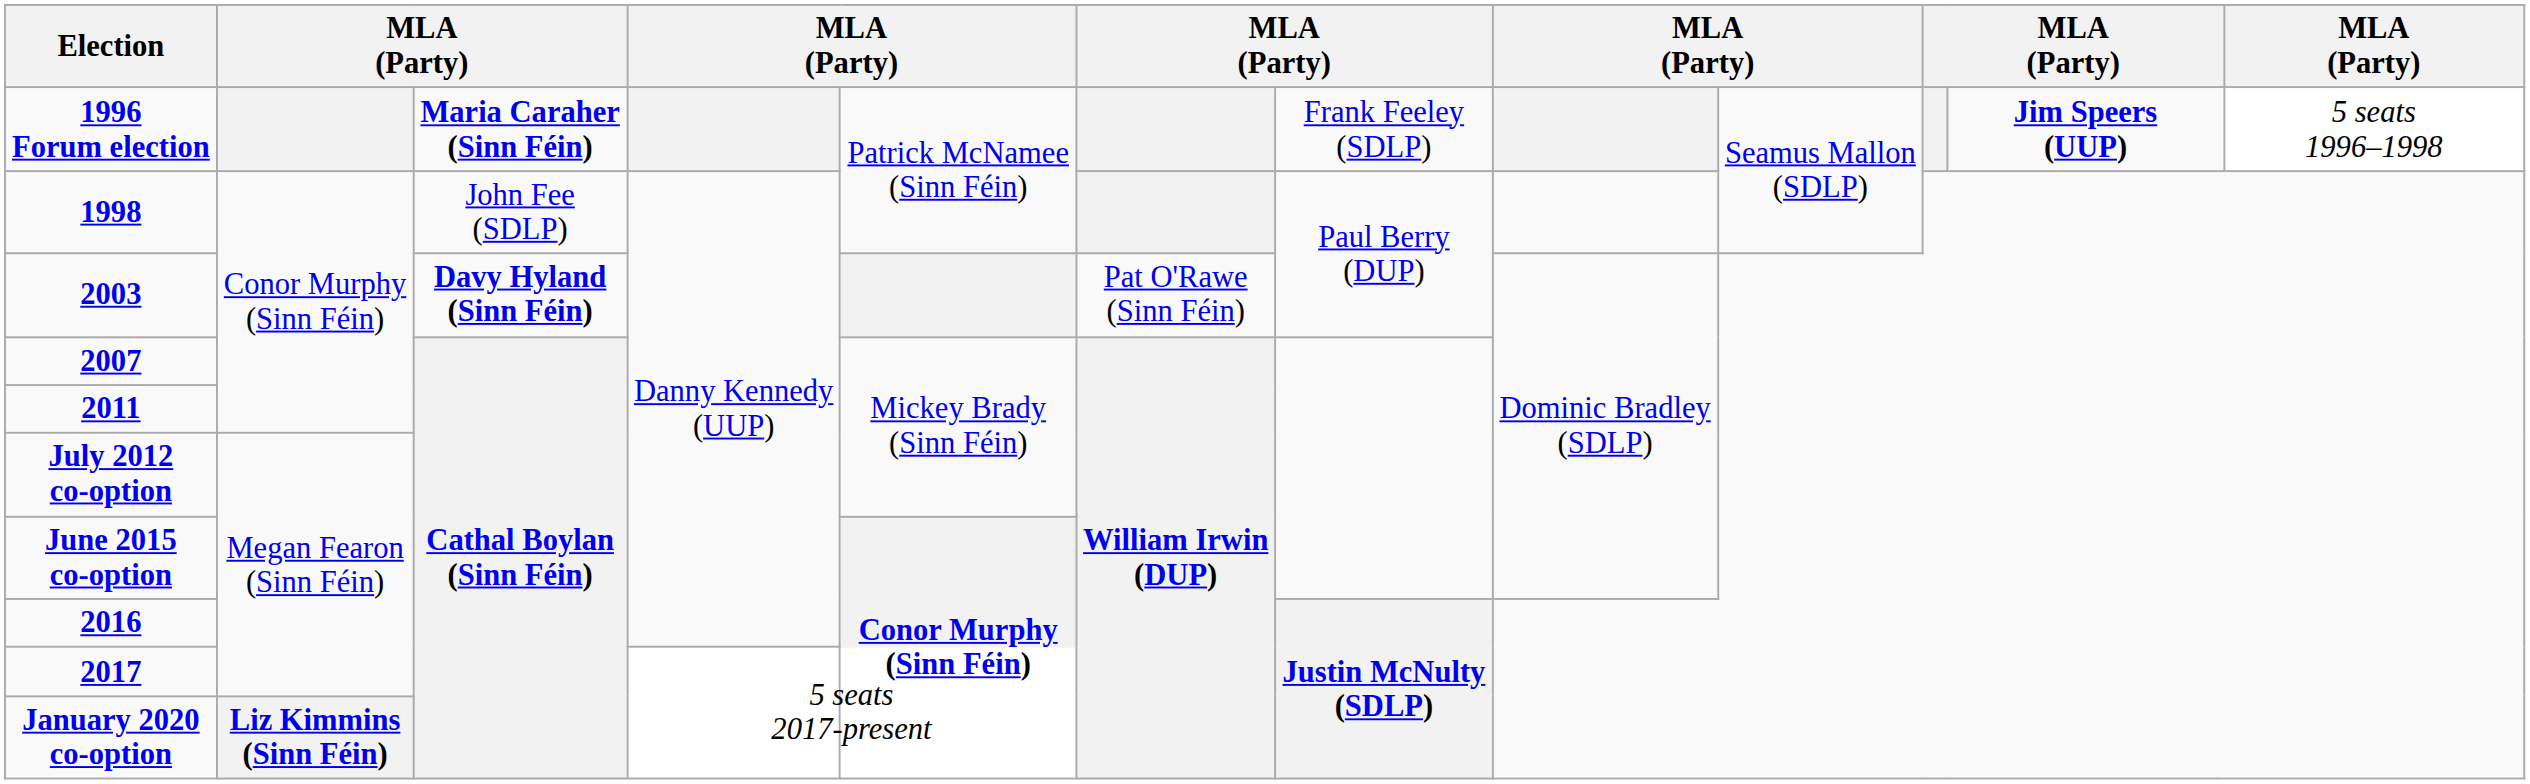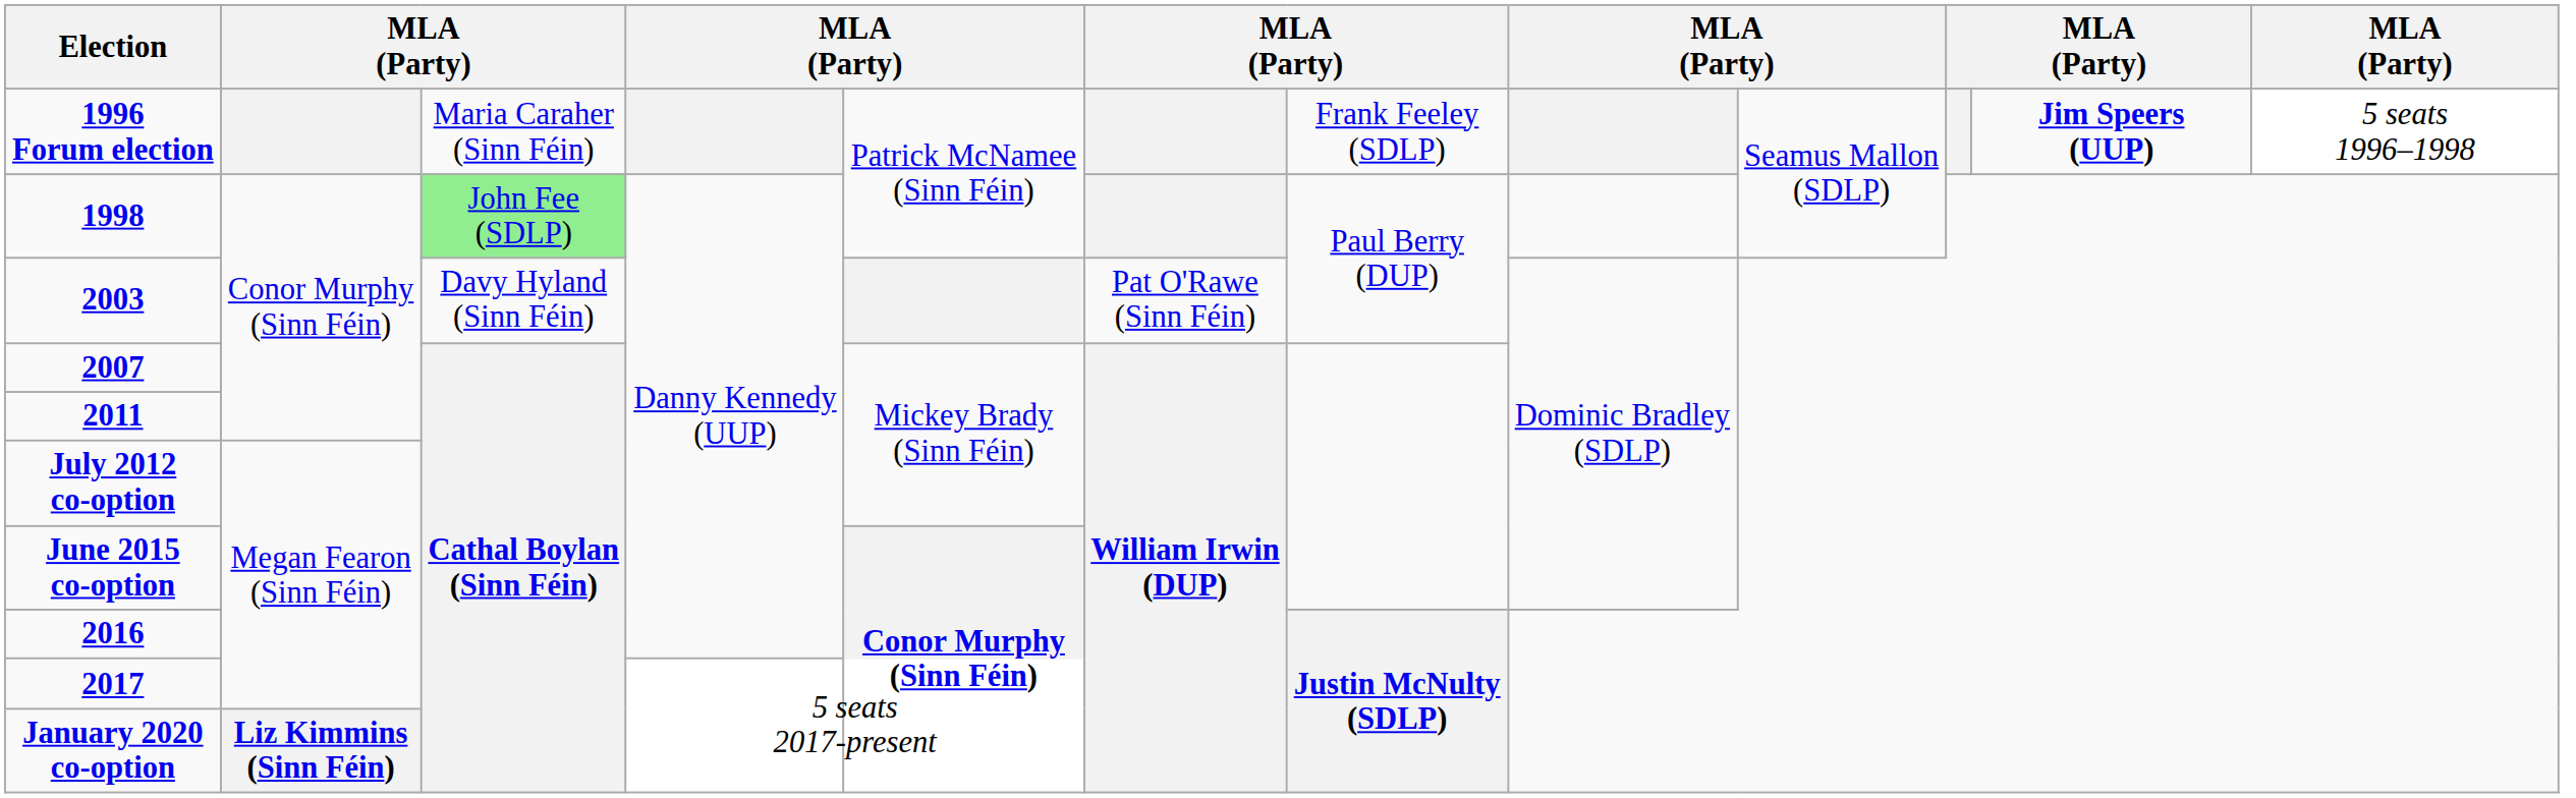1996 Forum election | column 3: bold -> normal
1998 | column 3: no background -> lightgreen background
2003 | column 3: bold -> normal
